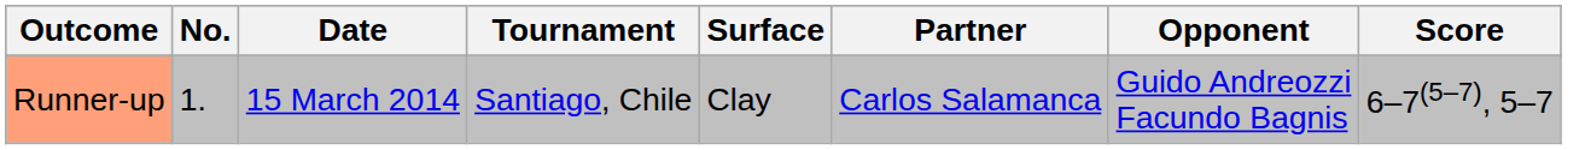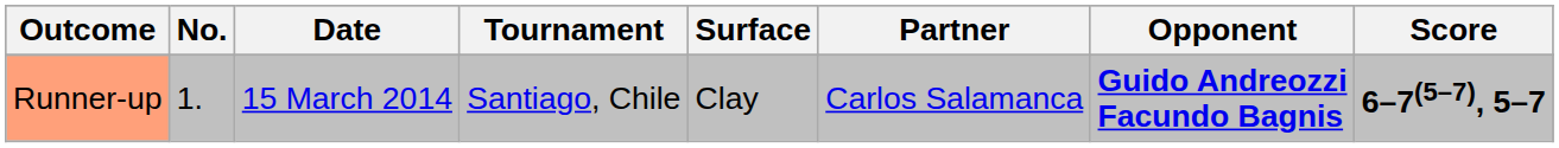Runner-up | Opponent: normal -> bold
Runner-up | Score: normal -> bold
